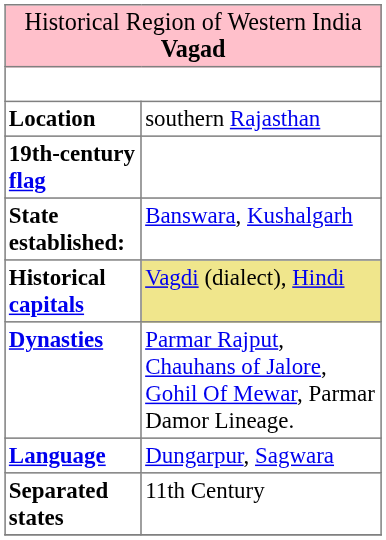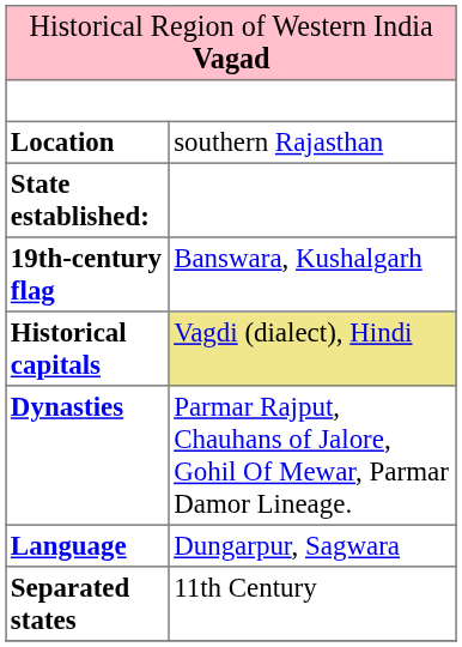row 4 | column 1: 19th-century flag -> State established:
row 5 | column 1: State established: -> 19th-century flag
